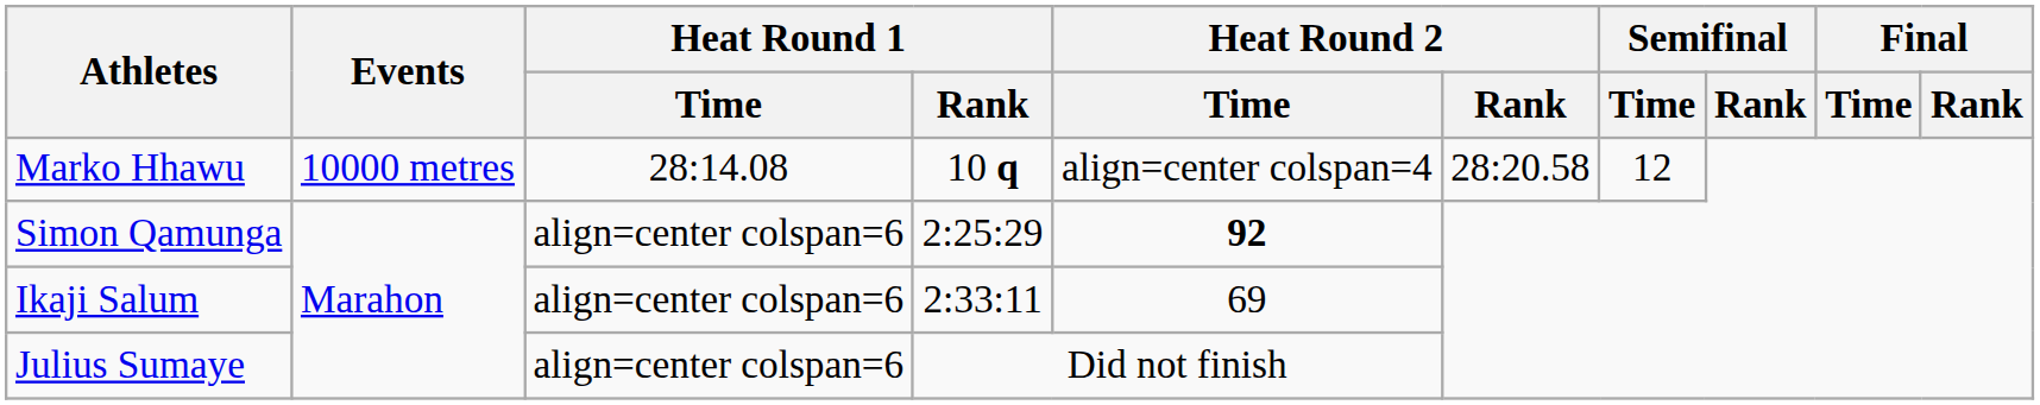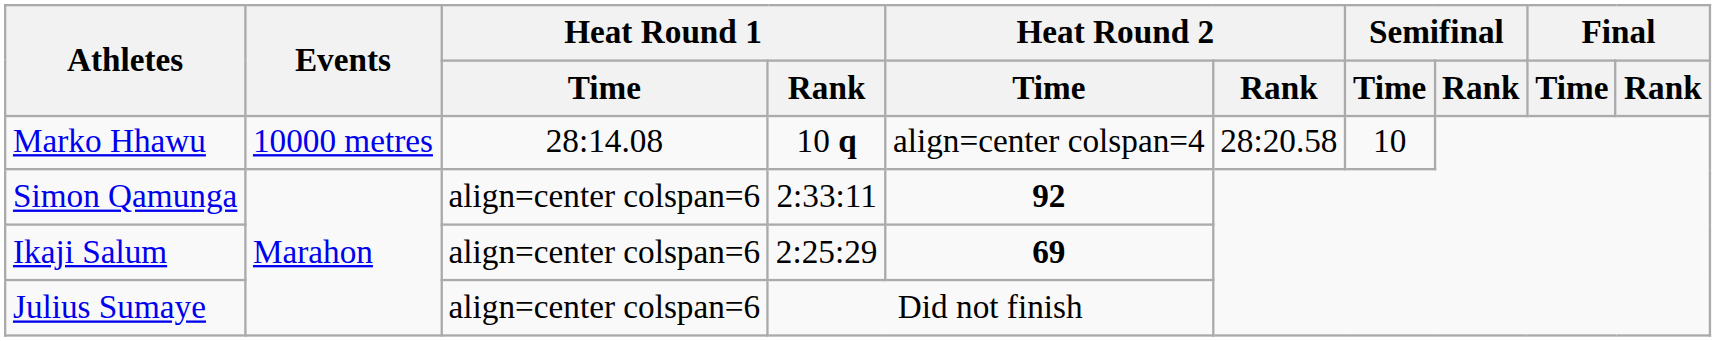Marko Hhawu | Semifinal / Time: 12 -> 10
Simon Qamunga | Heat Round 1 / Rank: 2:25:29 -> 2:33:11
Ikaji Salum | Heat Round 1 / Rank: 2:33:11 -> 2:25:29
Ikaji Salum | Heat Round 2 / Time: normal -> bold
